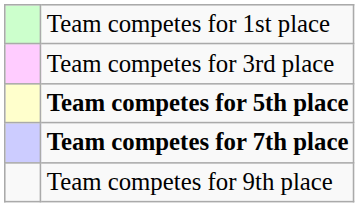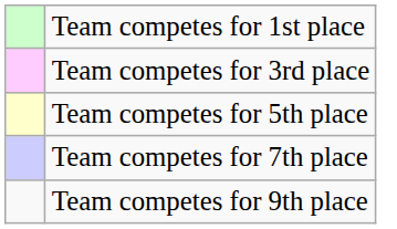Team competes for 5th place | column 2: bold -> normal
Team competes for 7th place | column 2: bold -> normal
